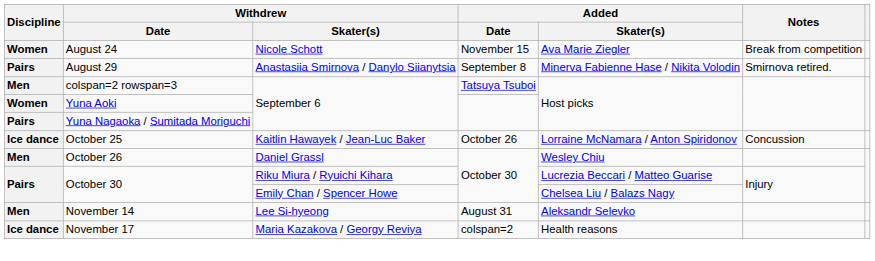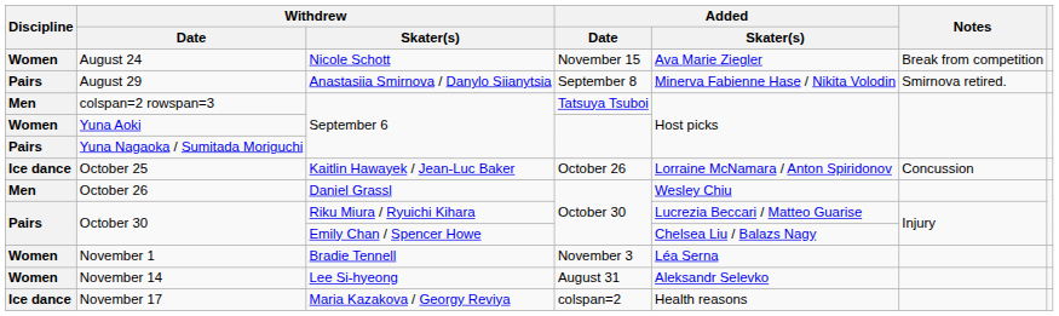+ row: Women | November 1 | Bradie Tennell | November 3 | Léa Serna
November 14 | Discipline: Men -> Women
